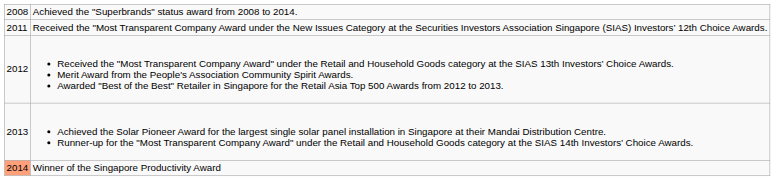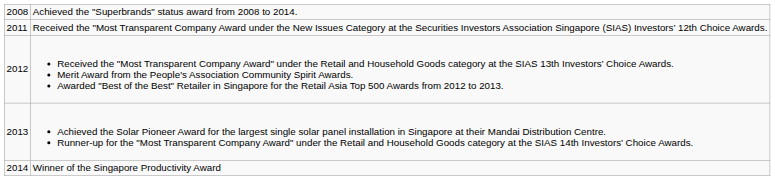Winner of the Singapore Productivity Award | column 1: lightsalmon background -> no background
